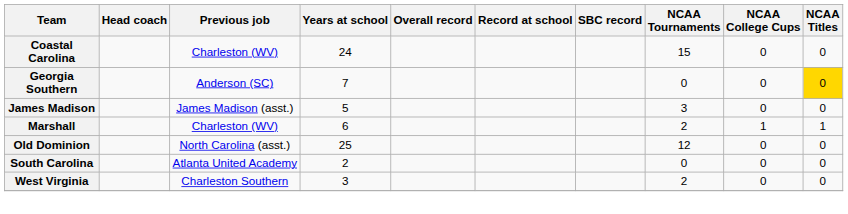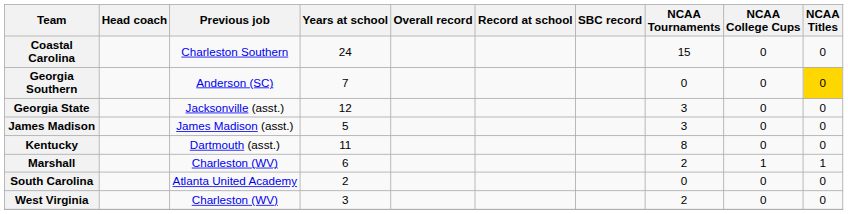Coastal Carolina | Previous job: Charleston (WV) -> Charleston Southern
+ row: Georgia State | Jacksonville (asst.) | 12 | 3 | 0 | 0
+ row: Kentucky | Dartmouth (asst.) | 11 | 8 | 0 | 0
- row: Old Dominion | North Carolina (asst.) | 25 | 12 | 0 | 0
West Virginia | Previous job: Charleston Southern -> Charleston (WV)
